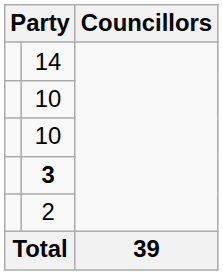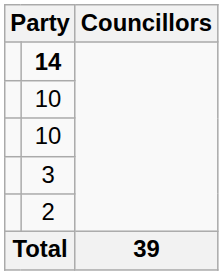14 | column 2: normal -> bold
3 | column 2: bold -> normal
